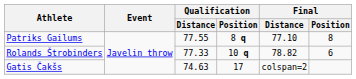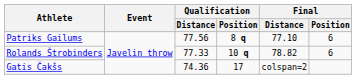Patriks Gailums | Qualification / Distance: 77.55 -> 77.56
Patriks Gailums | Final / Position: 8 -> 6
Gatis Čakšs | Qualification / Distance: 74.63 -> 74.36
